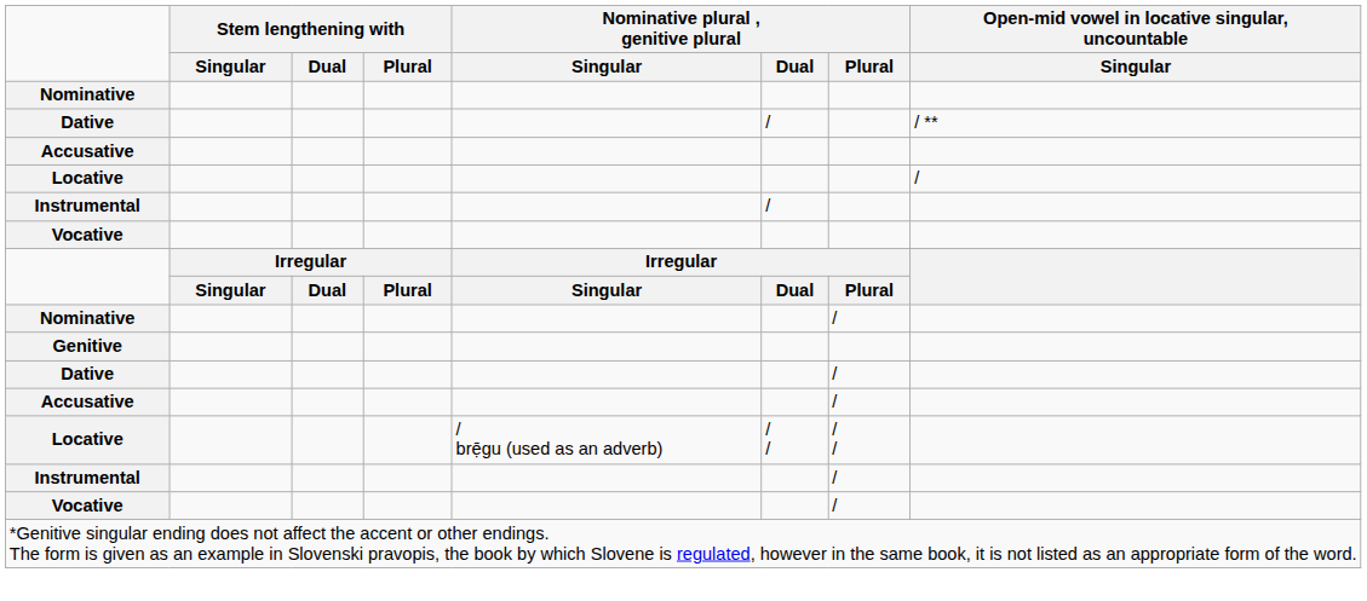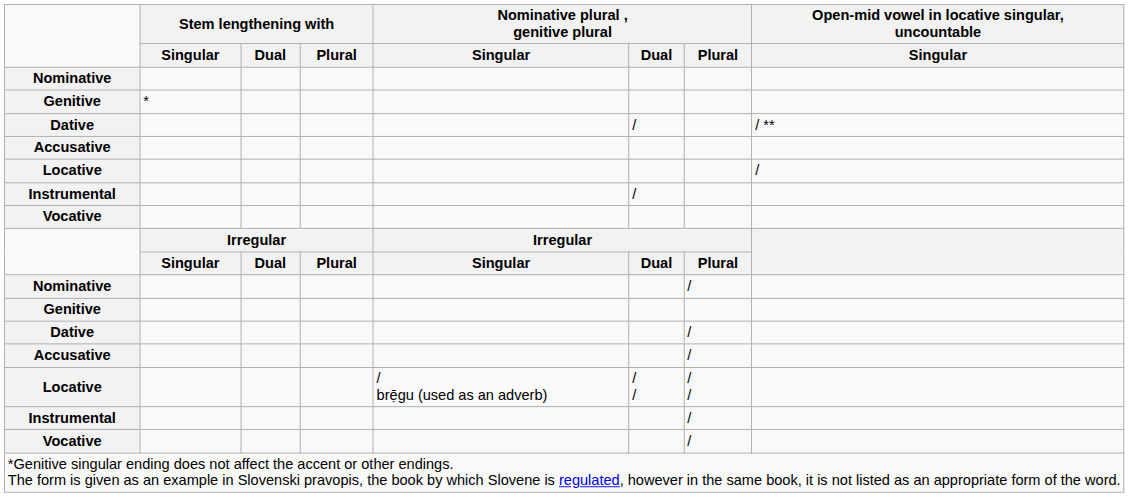+ row: Genitive | *
